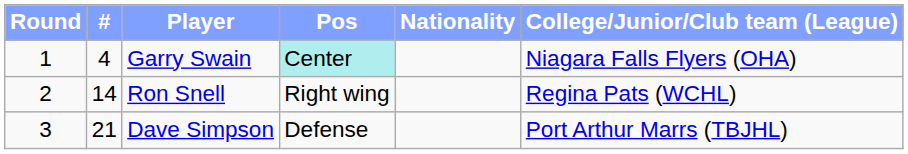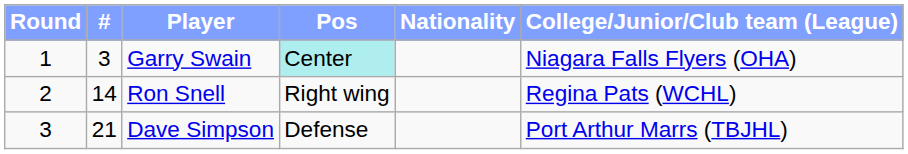Garry Swain | #: 4 -> 3
